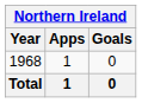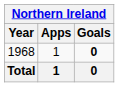1968 | Goals: normal -> bold
